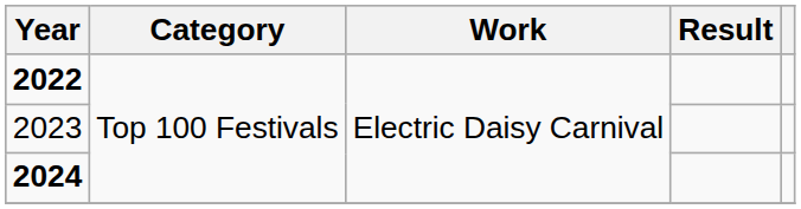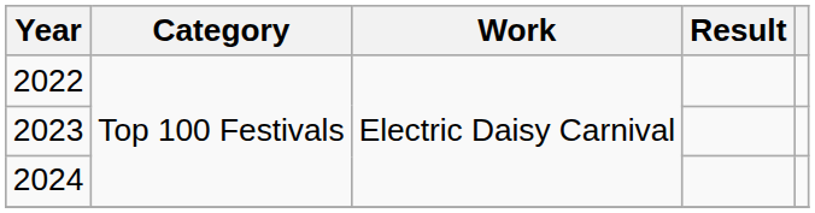2022 | Year: bold -> normal
2024 | Year: bold -> normal
